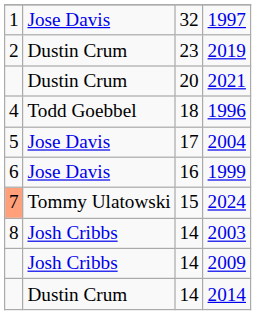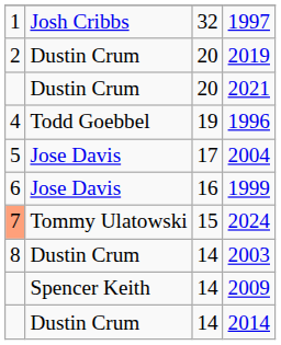1997 | column 2: Jose Davis -> Josh Cribbs
2019 | column 3: 23 -> 20
1996 | column 3: 18 -> 19
2003 | column 2: Josh Cribbs -> Dustin Crum
2009 | column 2: Josh Cribbs -> Spencer Keith
